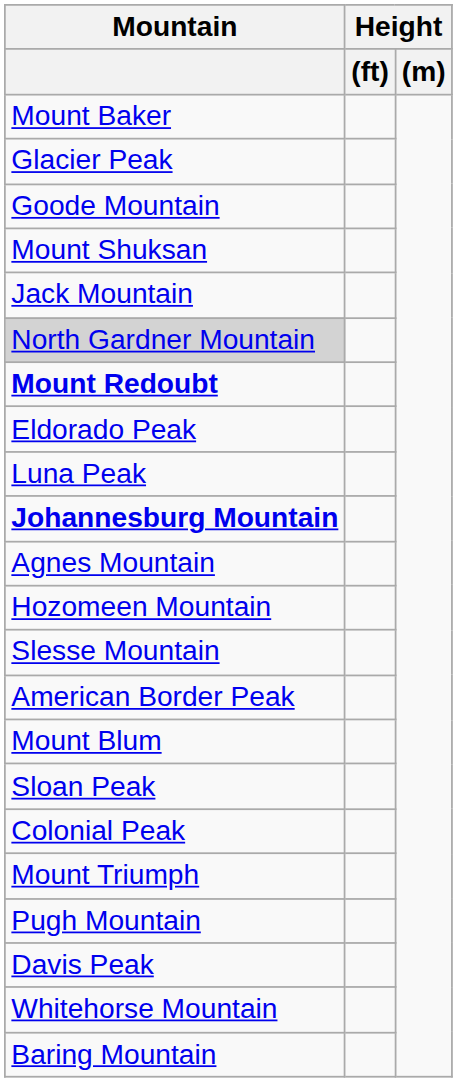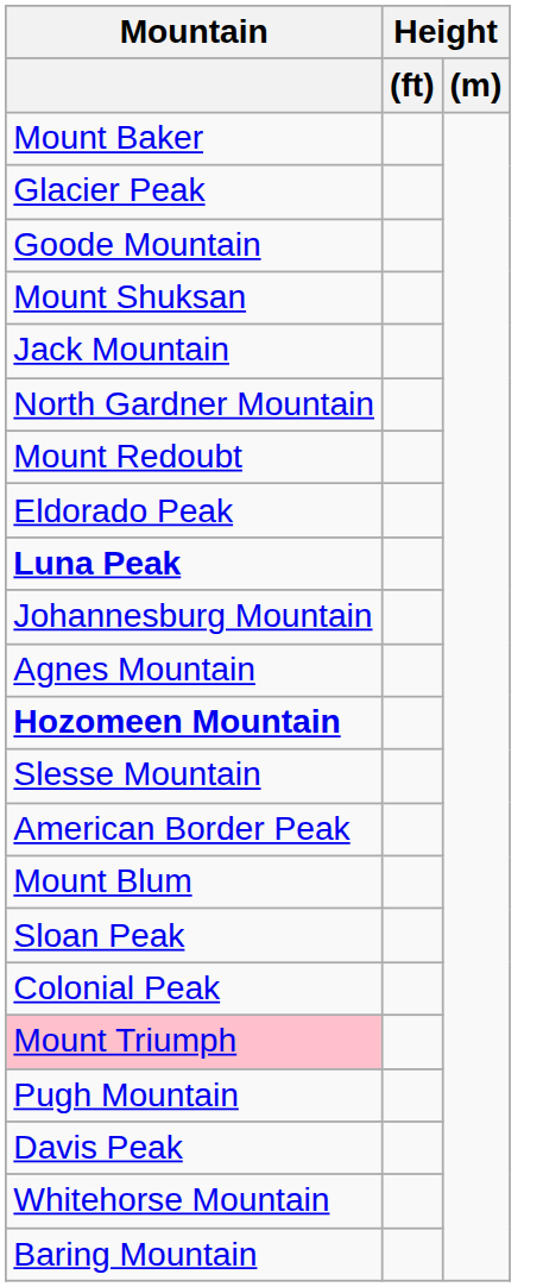North Gardner Mountain | Mountain: lightgrey background -> no background
Mount Redoubt | Mountain: bold -> normal
Luna Peak | Mountain: normal -> bold
Johannesburg Mountain | Mountain: bold -> normal
Hozomeen Mountain | Mountain: normal -> bold
Mount Triumph | Mountain: no background -> pink background
